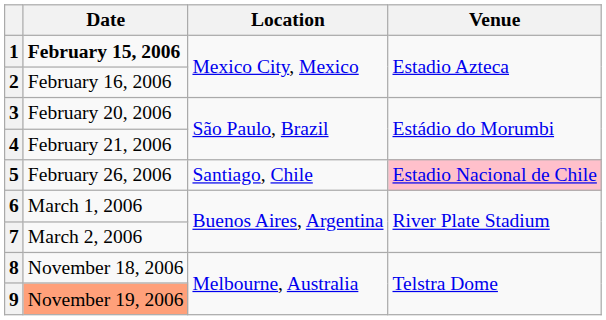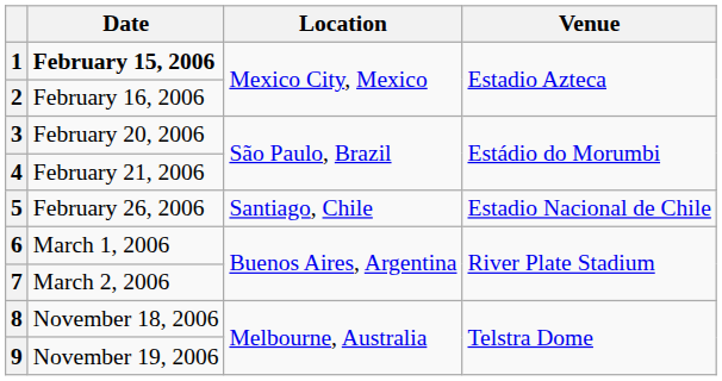5 | Venue: pink background -> no background
9 | Date: lightsalmon background -> no background
